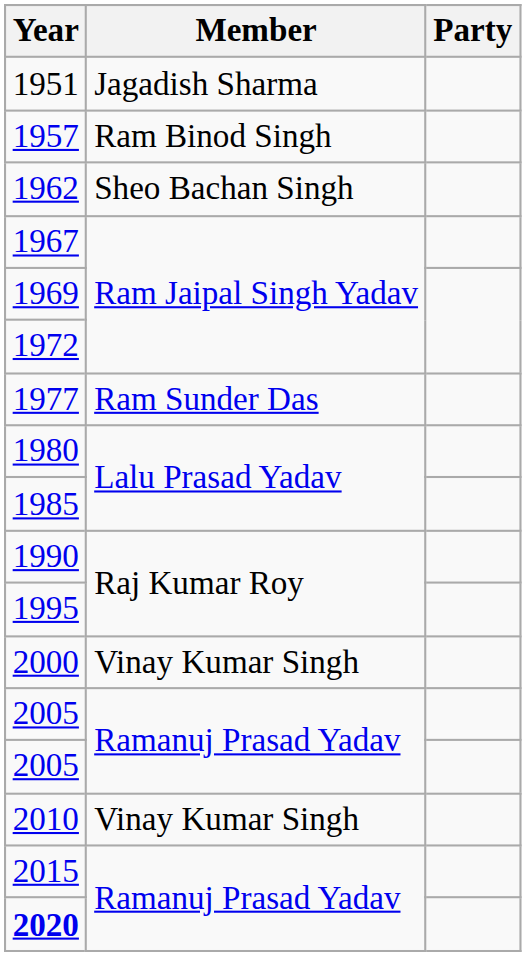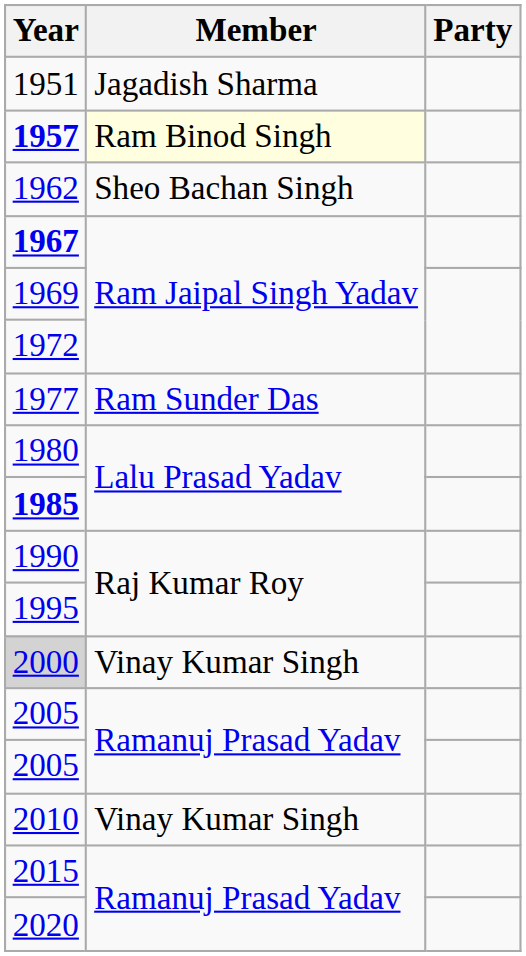1957 | Year: normal -> bold
1957 | Member: no background -> lightyellow background
1967 | Year: normal -> bold
1985 | Year: normal -> bold
2000 | Year: no background -> lightgrey background
2020 | Year: bold -> normal
